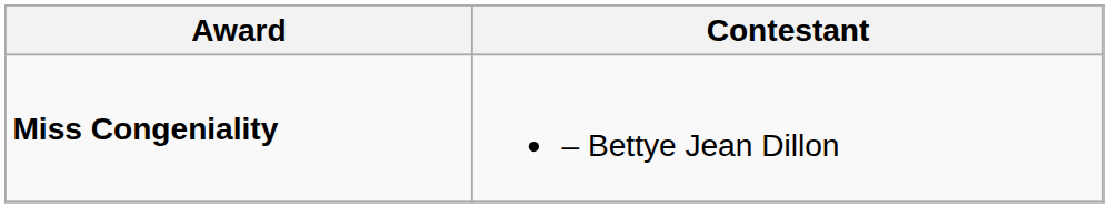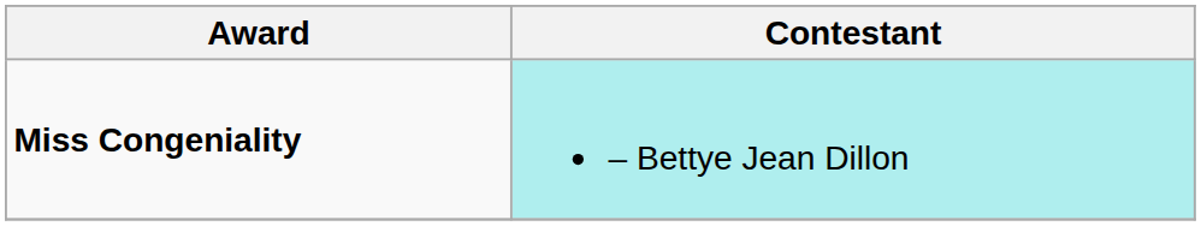Miss Congeniality | Contestant: no background -> paleturquoise background
